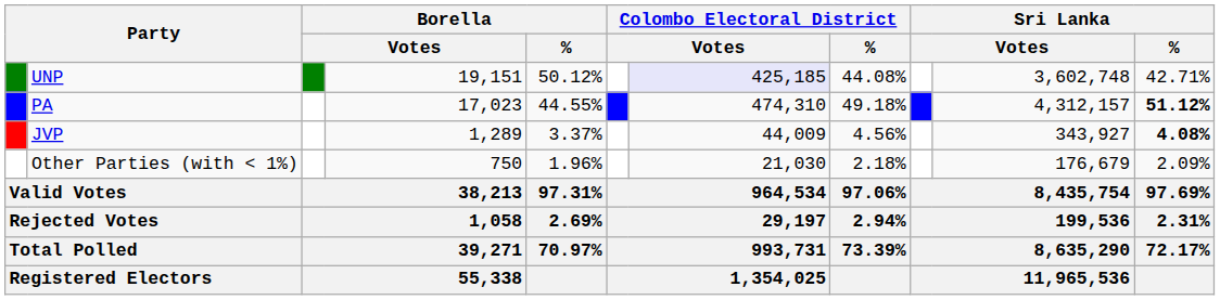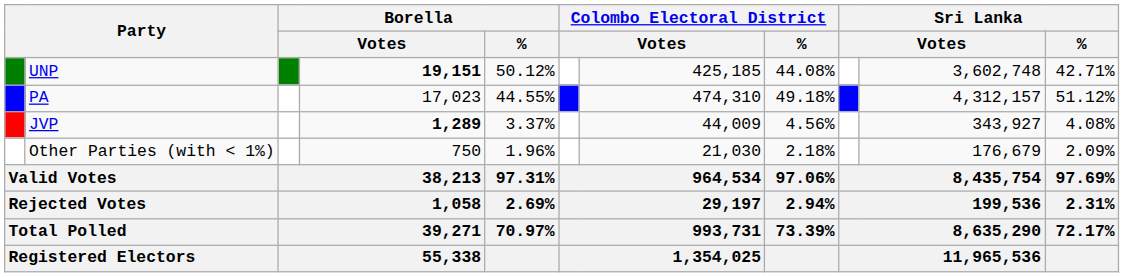UNP | column 4: normal -> bold
UNP | column 7: lavender background -> no background
PA | Sri Lanka / %: bold -> normal
JVP | column 4: normal -> bold
JVP | Sri Lanka / %: bold -> normal
